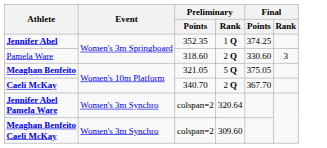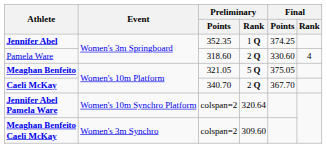Pamela Ware | Final / Rank: 3 -> 4
Jennifer Abel Pamela Ware | Event: Women's 3m Synchro -> Women's 10m Synchro Platform
